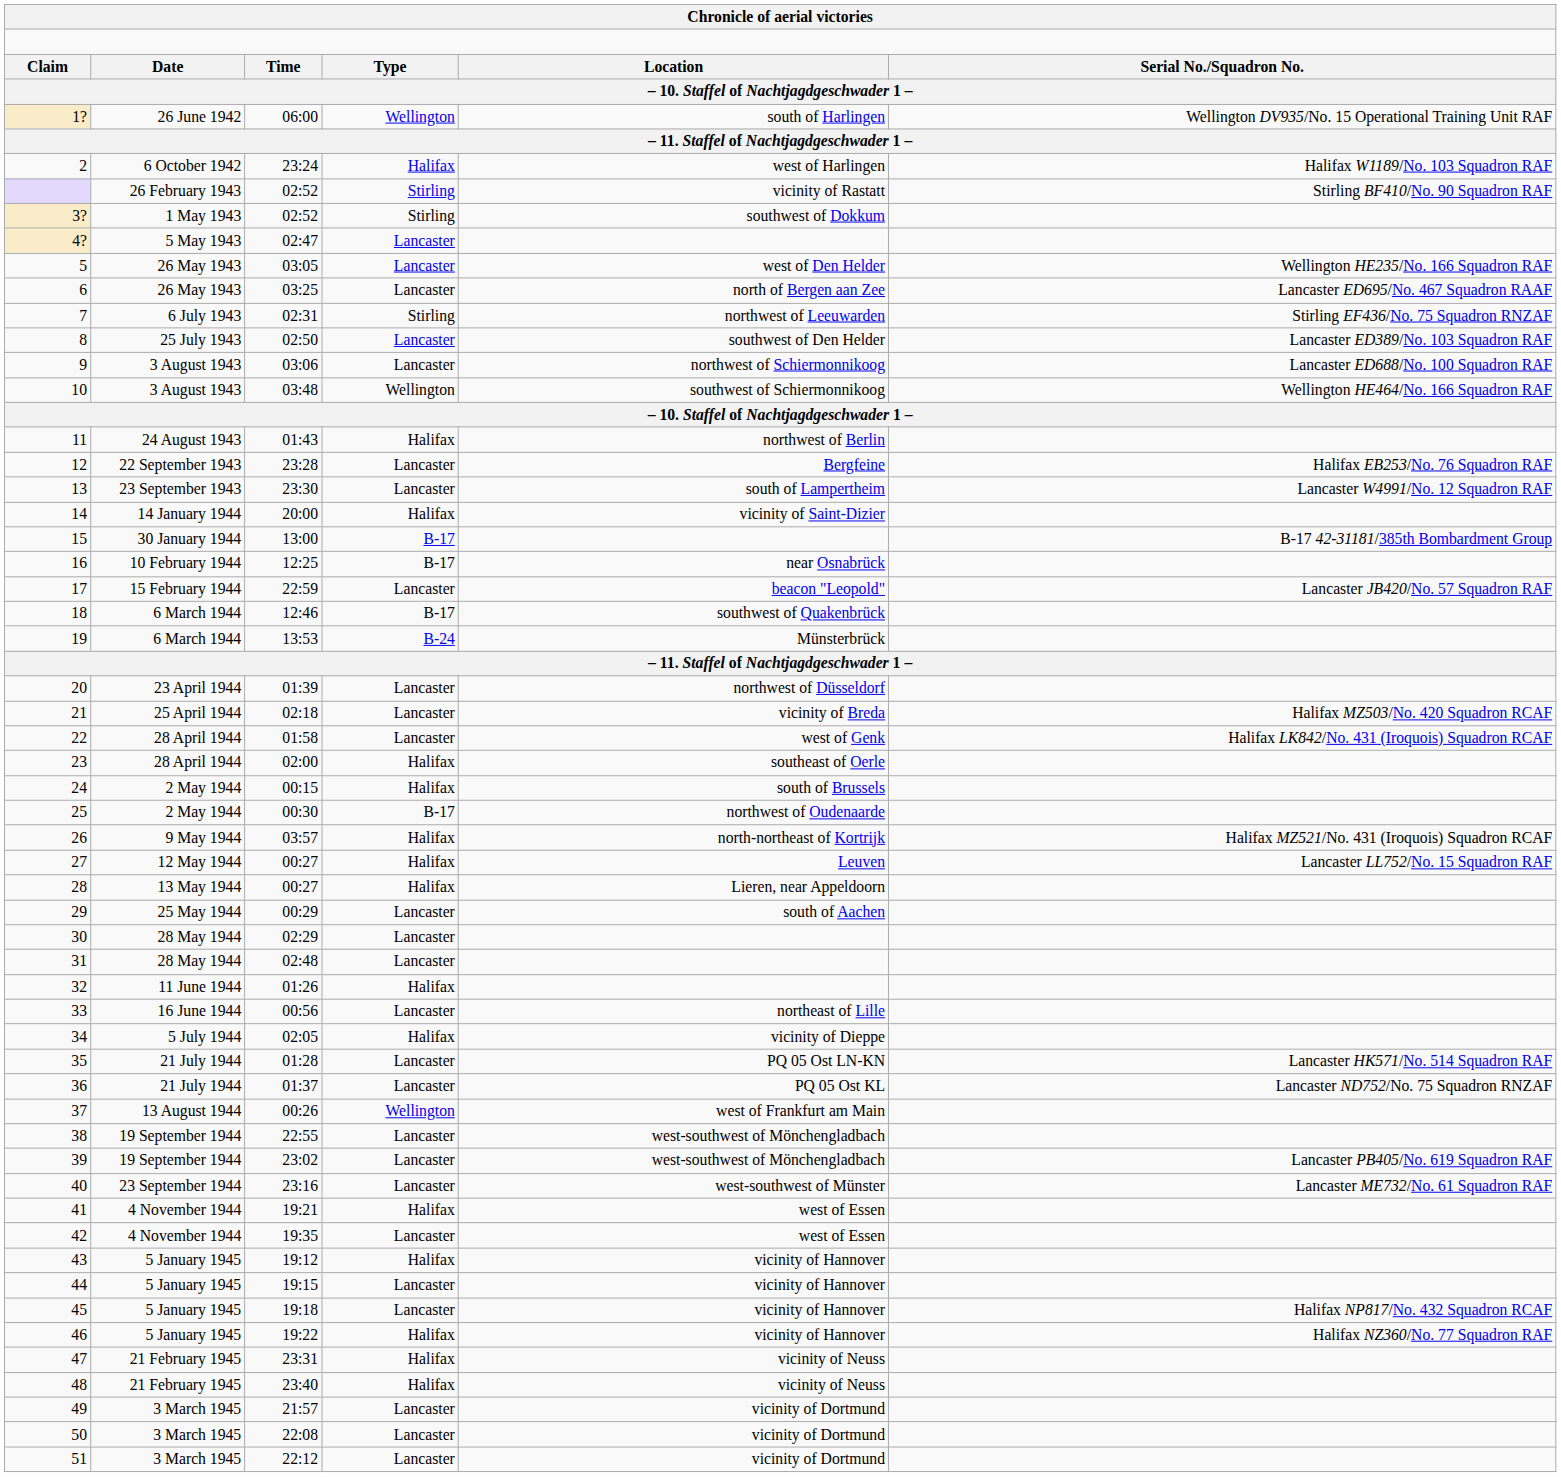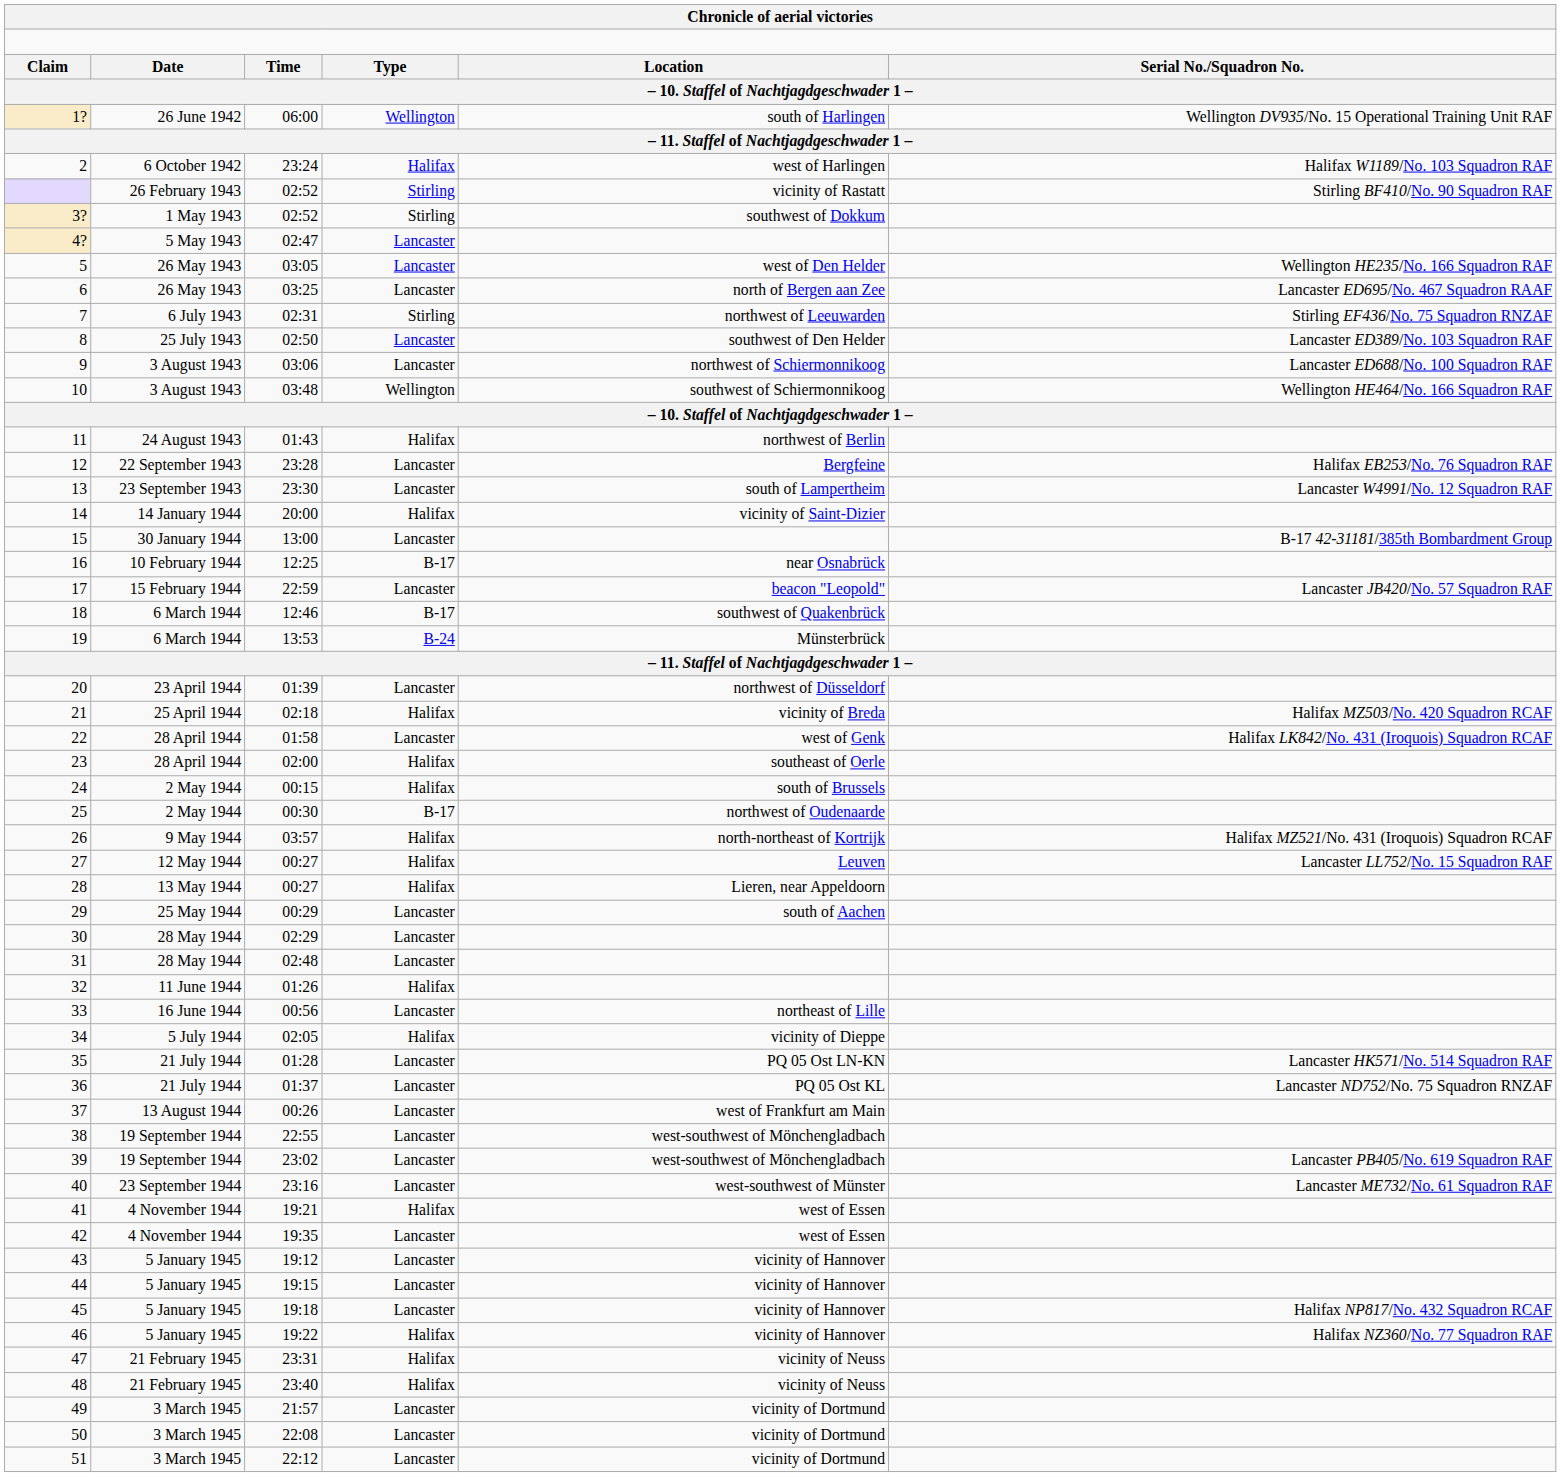15 | column 4: B-17 -> Lancaster
21 | column 4: Lancaster -> Halifax
37 | column 4: Wellington -> Lancaster
43 | column 4: Halifax -> Lancaster
